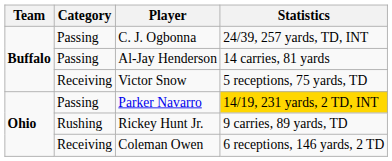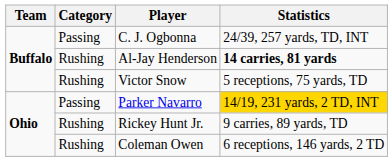Al-Jay Henderson | Category: Passing -> Rushing
Al-Jay Henderson | Statistics: normal -> bold
Victor Snow | Category: Receiving -> Rushing
Coleman Owen | Category: Receiving -> Rushing
